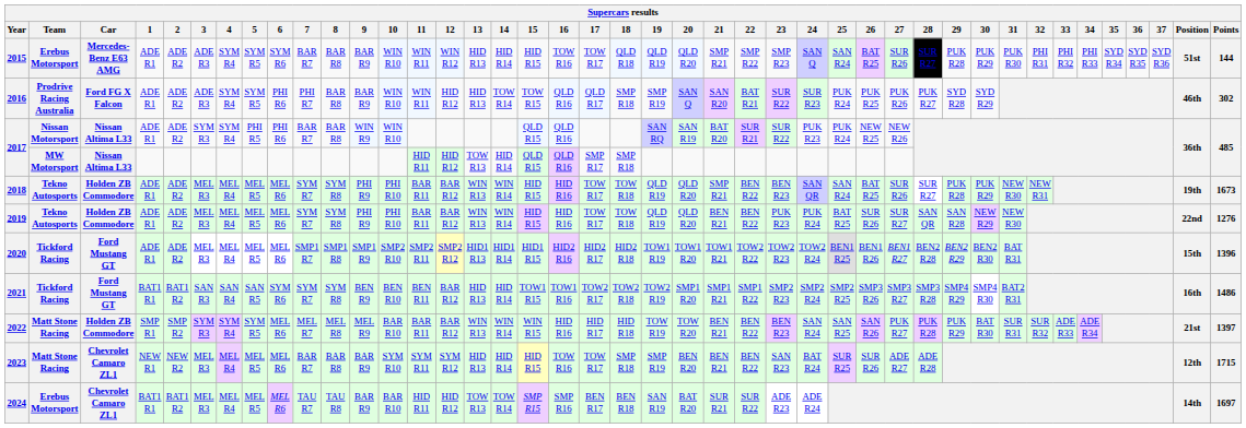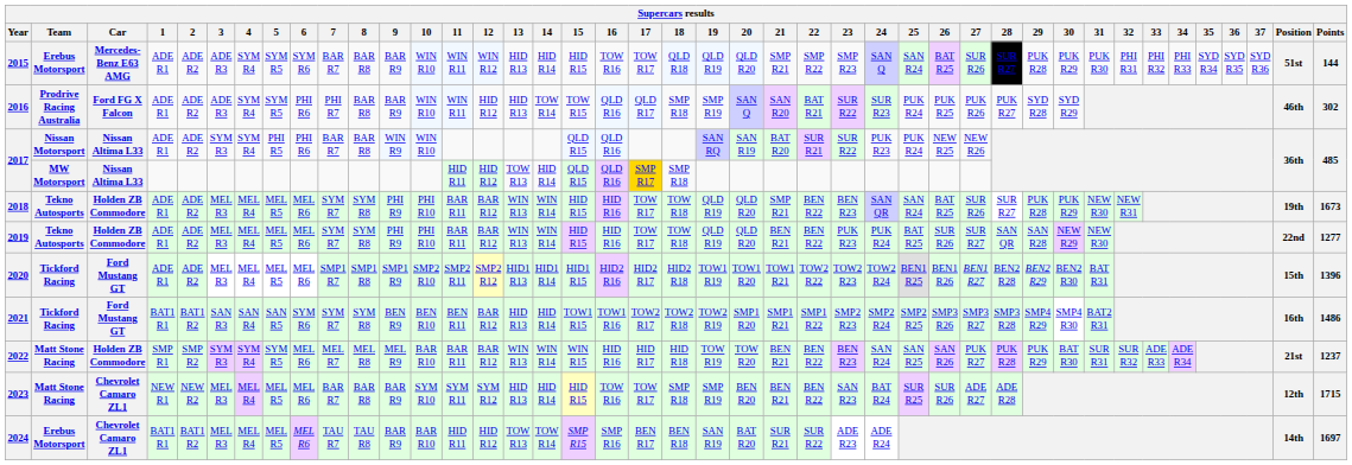2017 / MW Motorsport | 17: no background -> gold background
2019 | Points: 1276 -> 1277
2022 | Points: 1397 -> 1237
